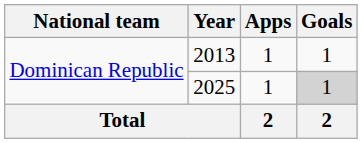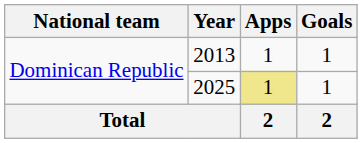2025 | Apps: no background -> khaki background
2025 | Goals: lightgrey background -> no background
